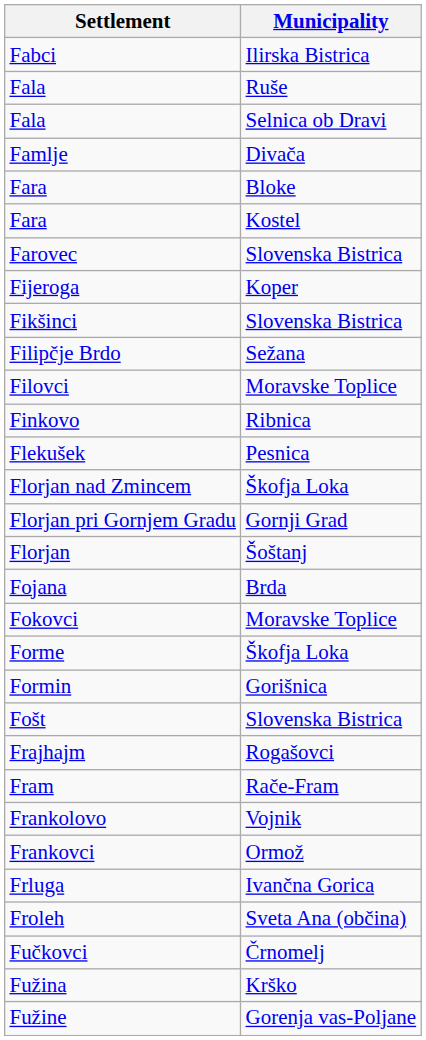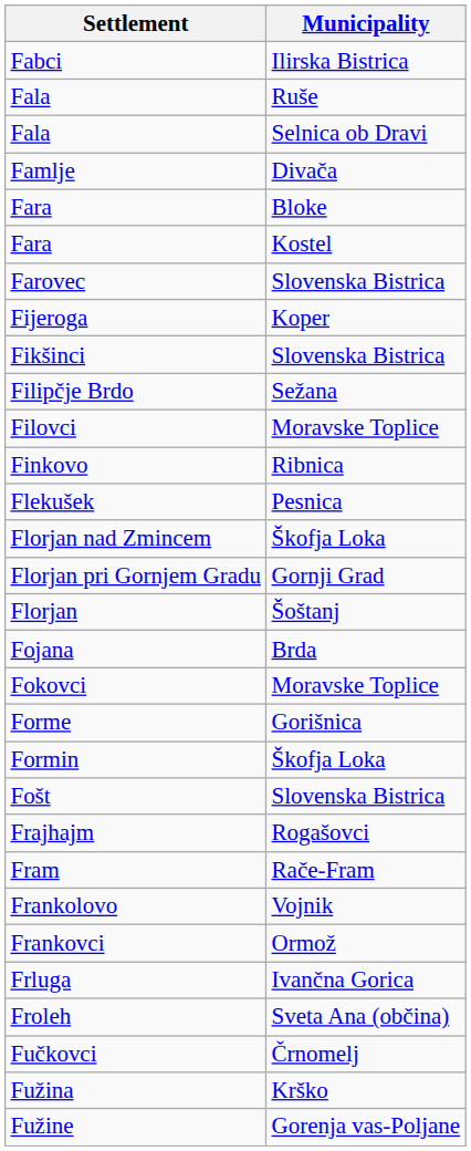row 20 | Municipality: Škofja Loka -> Gorišnica
row 21 | Municipality: Gorišnica -> Škofja Loka
